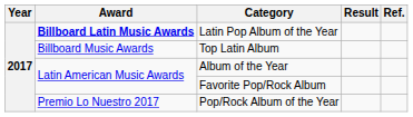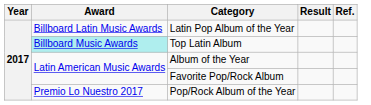Latin Pop Album of the Year | Award: bold -> normal
Top Latin Album | Award: no background -> paleturquoise background
